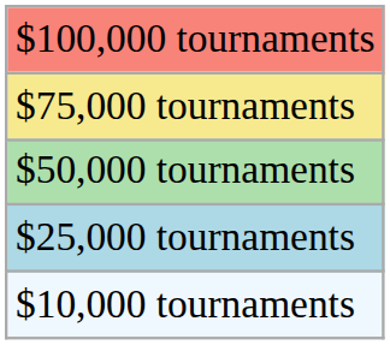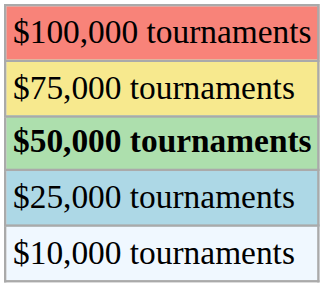row 3 | column 1: normal -> bold
